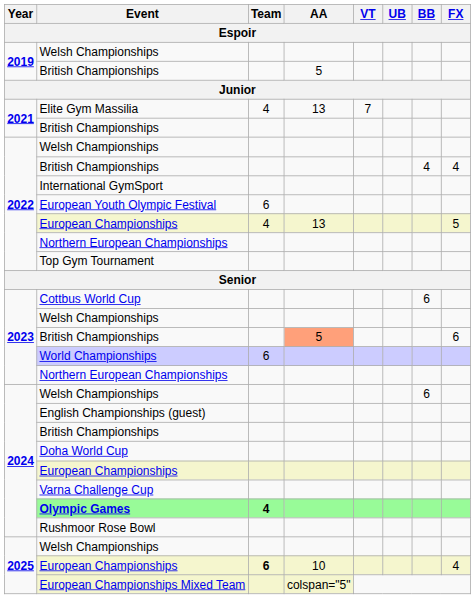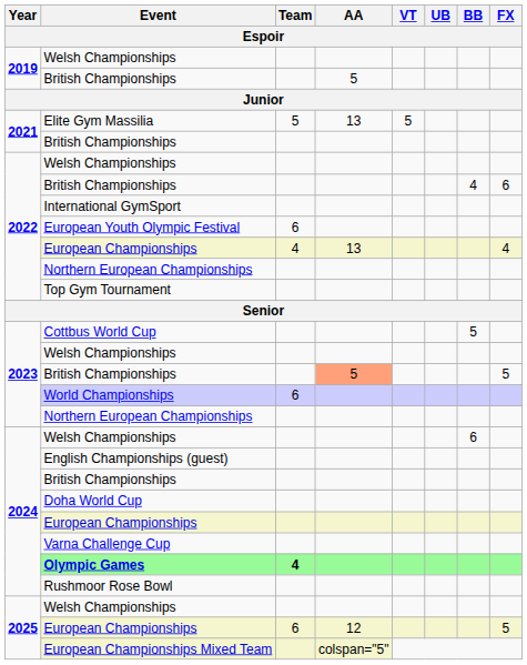Elite Gym Massilia | Team: 4 -> 5
Elite Gym Massilia | VT: 7 -> 5
2022 / British Championships | FX: 4 -> 6
2022 / European Championships | FX: 5 -> 4
Cottbus World Cup | BB: 6 -> 5
2023 / British Championships | FX: 6 -> 5
2025 / European Championships | Team: bold -> normal
2025 / European Championships | AA: 10 -> 12
2025 / European Championships | FX: 4 -> 5
